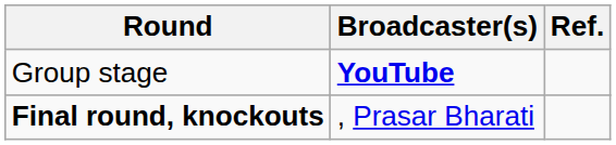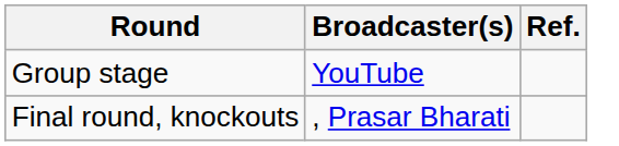Group stage / YouTube | Broadcaster(s): bold -> normal
Final round, knockouts | Round: bold -> normal
